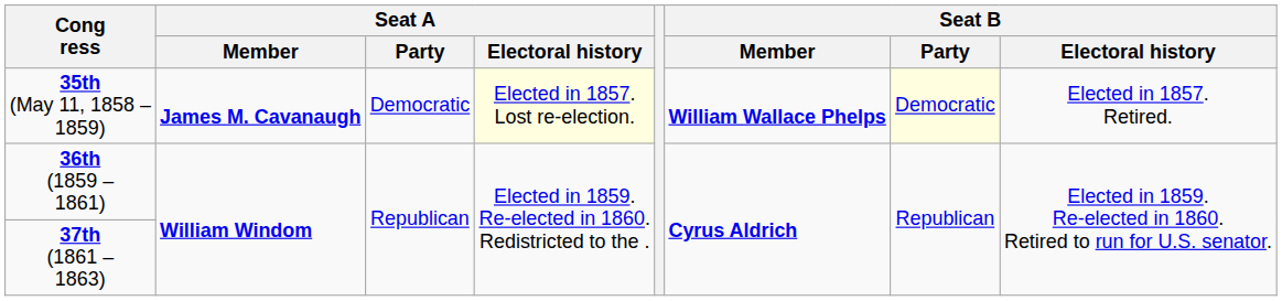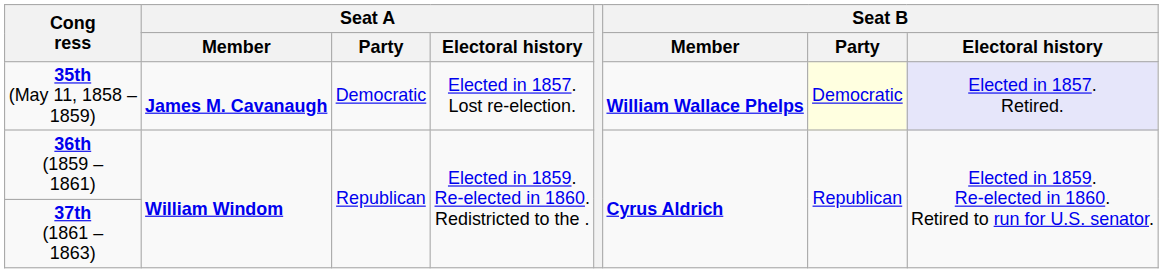35th (May 11, 1858 – 1859) | Seat A / Electoral history: lightyellow background -> no background
35th (May 11, 1858 – 1859) | Seat B / Electoral history: no background -> lavender background
